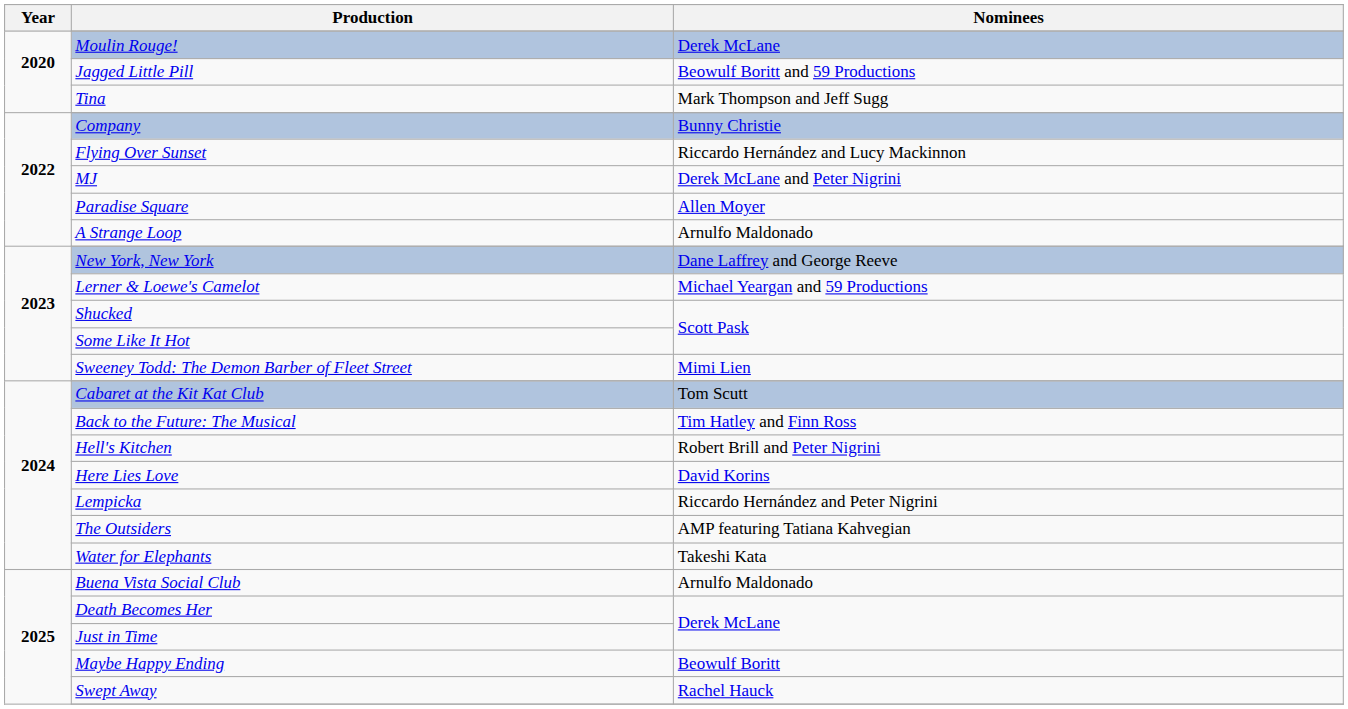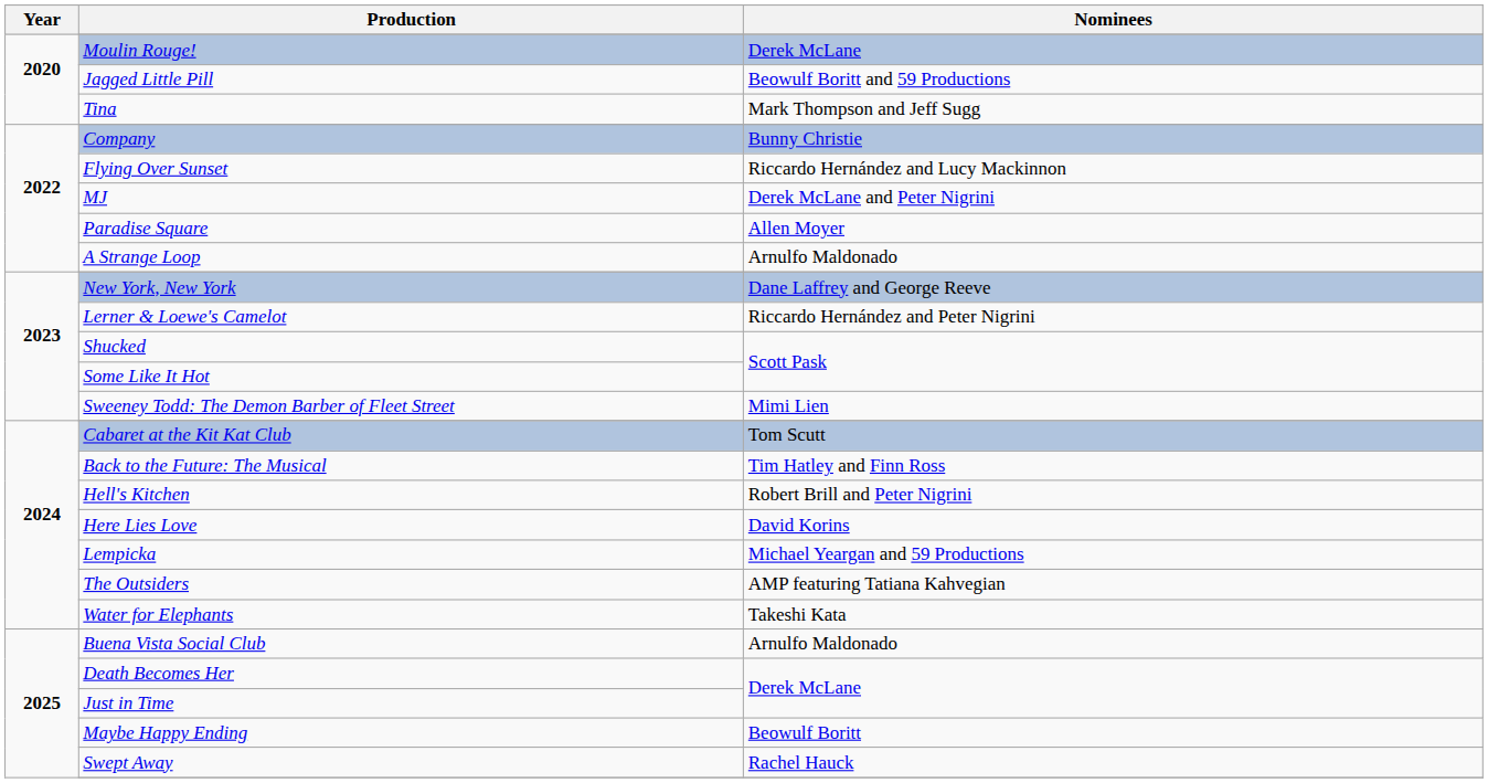Lerner & Loewe's Camelot | Nominees: Michael Yeargan and 59 Productions -> Riccardo Hernández and Peter Nigrini
Lempicka | Nominees: Riccardo Hernández and Peter Nigrini -> Michael Yeargan and 59 Productions
